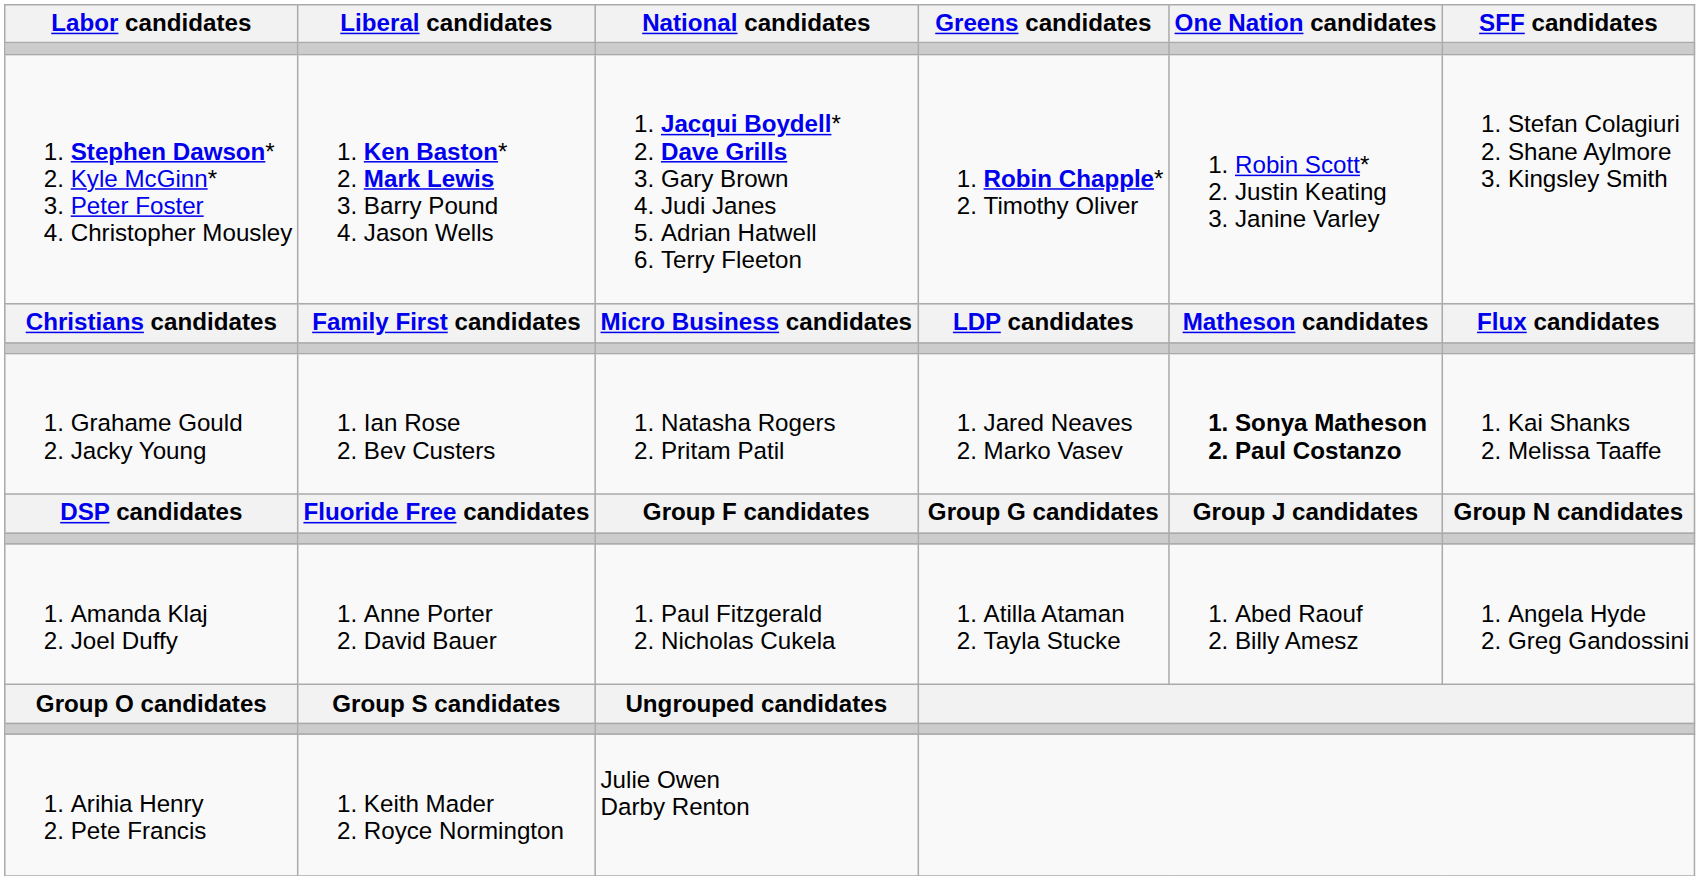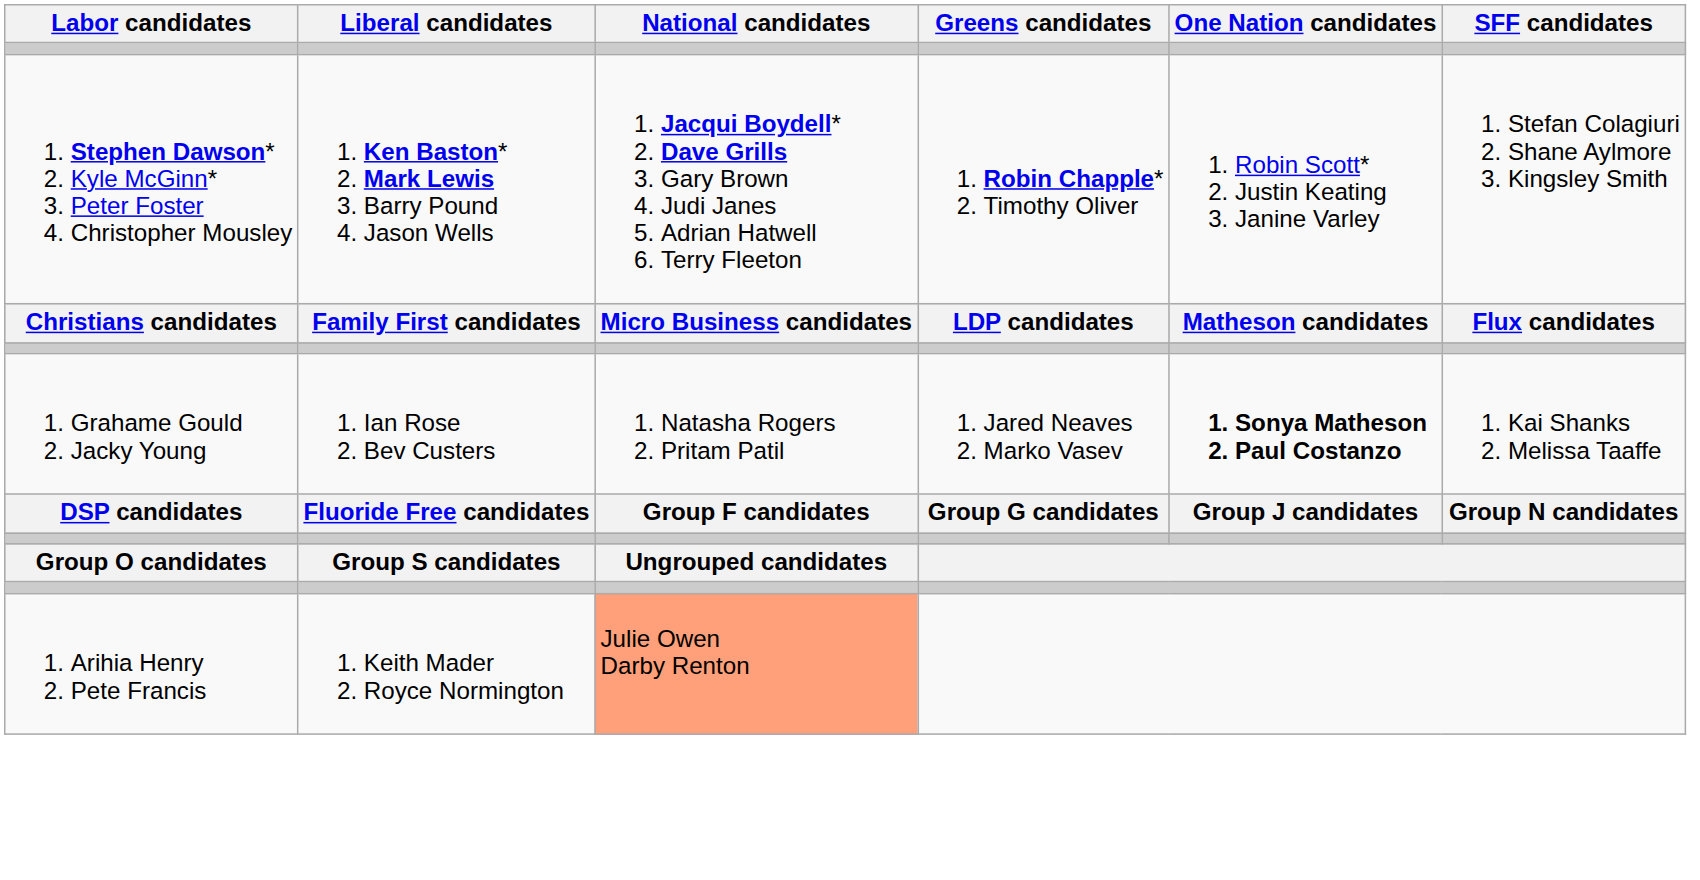- row: Amanda Klaj Joel Duffy | Anne Porter David Bauer | Paul Fitzgerald Nicholas Cukela | Atilla Ataman Tayla Stucke | Abed Raouf Billy Amesz | Angela Hyde Greg Gandossini
Arihia Henry Pete Francis | National candidates: no background -> lightsalmon background
